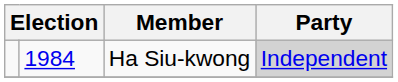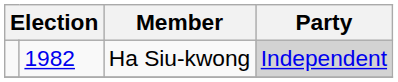Ha Siu-kwong | column 2: 1984 -> 1982
